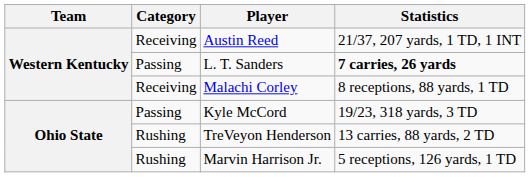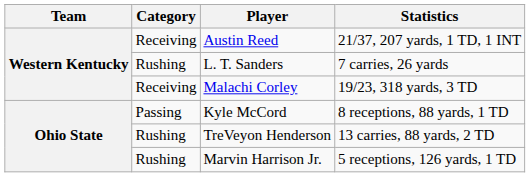L. T. Sanders | Category: Passing -> Rushing
L. T. Sanders | Statistics: bold -> normal
Malachi Corley | Statistics: 8 receptions, 88 yards, 1 TD -> 19/23, 318 yards, 3 TD
Kyle McCord | Statistics: 19/23, 318 yards, 3 TD -> 8 receptions, 88 yards, 1 TD
